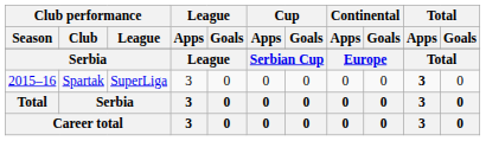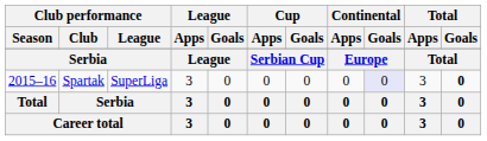Spartak | Continental / Goals: no background -> lavender background
Spartak | Total / Apps: bold -> normal
Spartak | Total / Goals: normal -> bold
